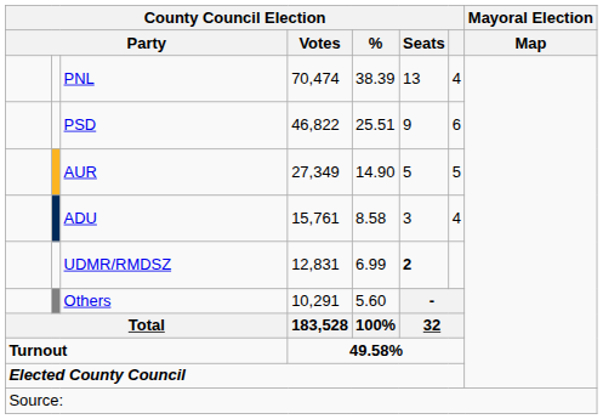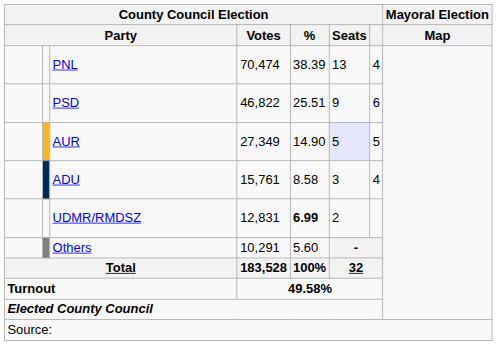AUR | County Council Election / Seats: no background -> lavender background
UDMR/RMDSZ | County Council Election / %: normal -> bold
UDMR/RMDSZ | County Council Election / Seats: bold -> normal
